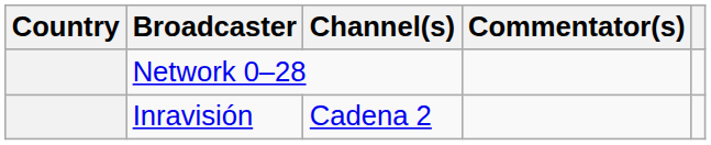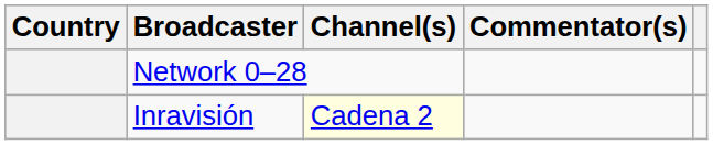Inravisión | Channel(s): no background -> lightyellow background
